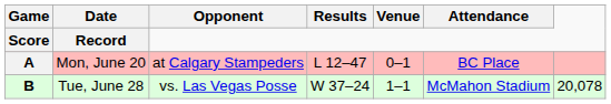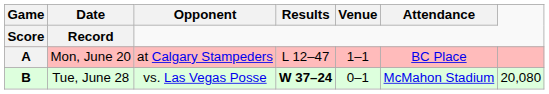Mon, June 20 | Venue: 0–1 -> 1–1
Tue, June 28 | Results: normal -> bold
Tue, June 28 | Venue: 1–1 -> 0–1
Tue, June 28 | column 7: 20,078 -> 20,080
